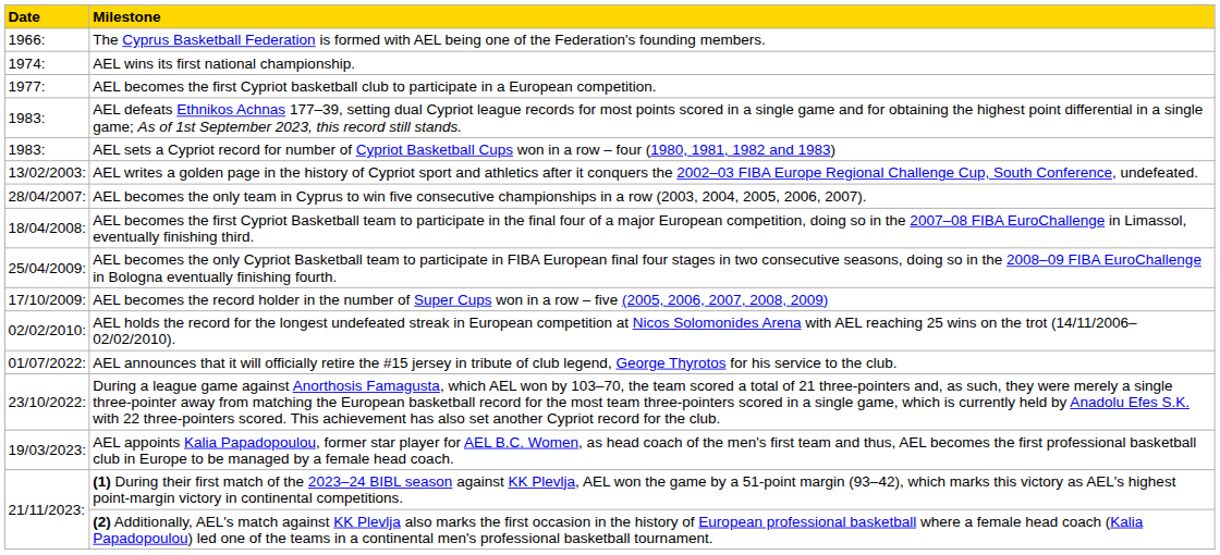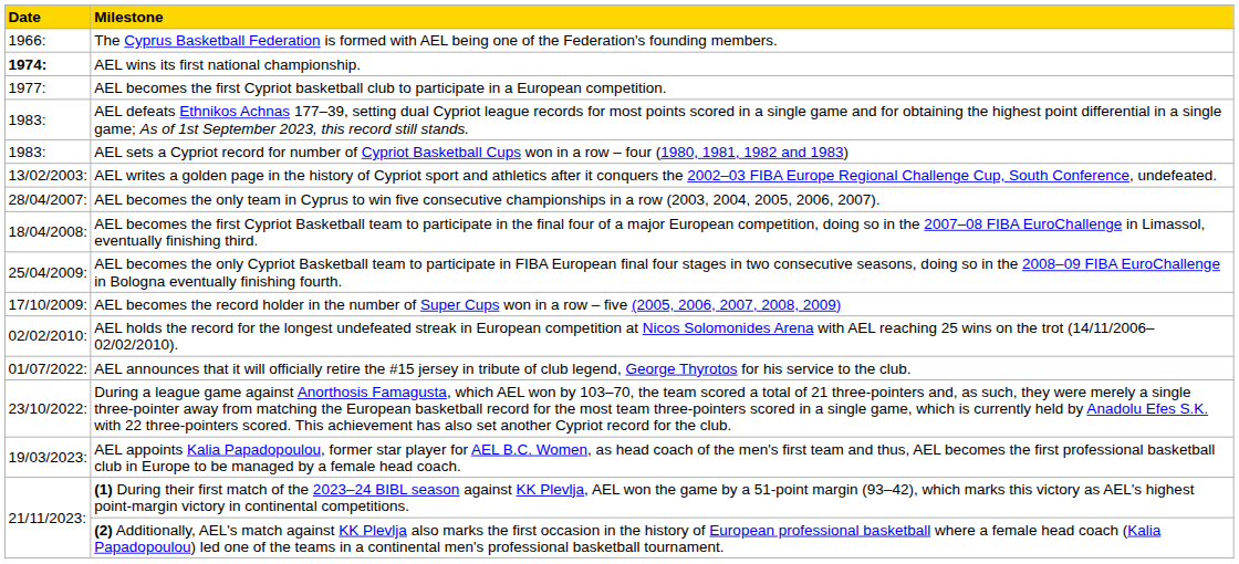AEL wins its first national championship. | column 1: normal -> bold
